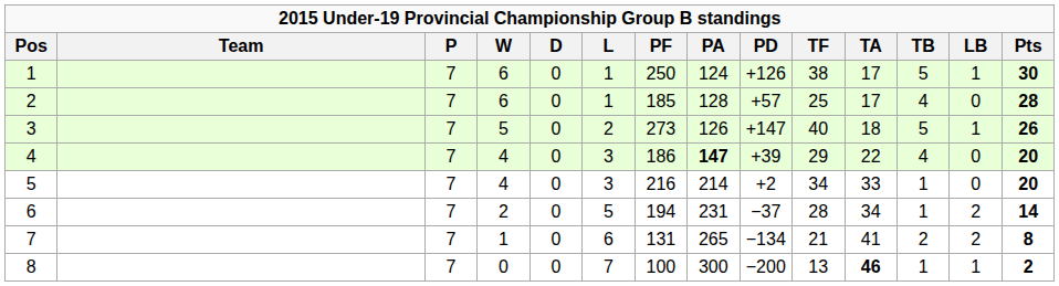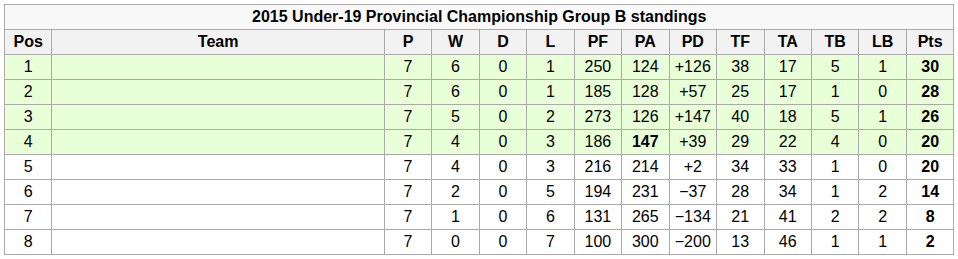row 4 | TB: 4 -> 1
row 10 | TA: bold -> normal
